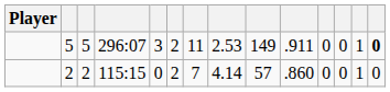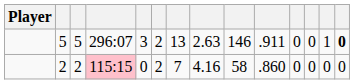row 2 | column 7: 11 -> 13
row 2 | column 8: 2.53 -> 2.63
row 2 | column 9: 149 -> 146
row 3 | column 4: no background -> pink background
row 3 | column 8: 4.14 -> 4.16
row 3 | column 9: 57 -> 58
row 3 | column 13: 1 -> 0
